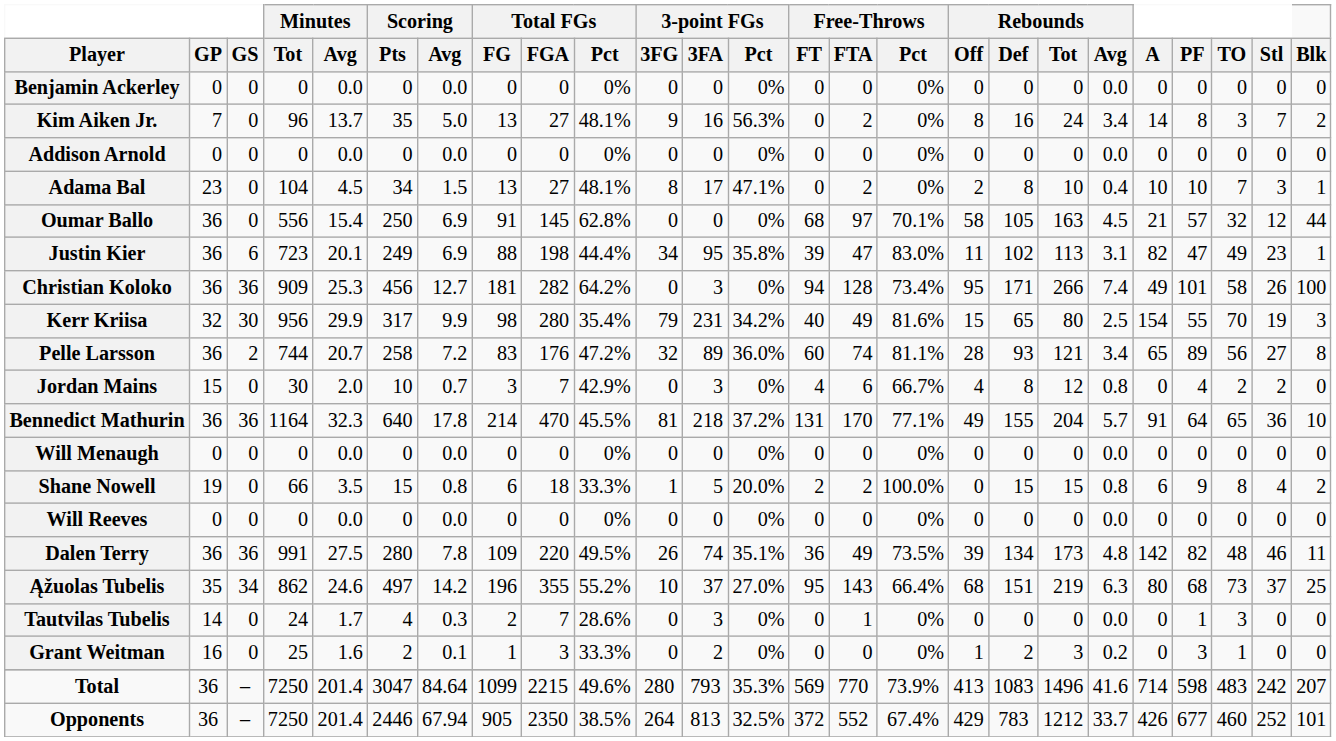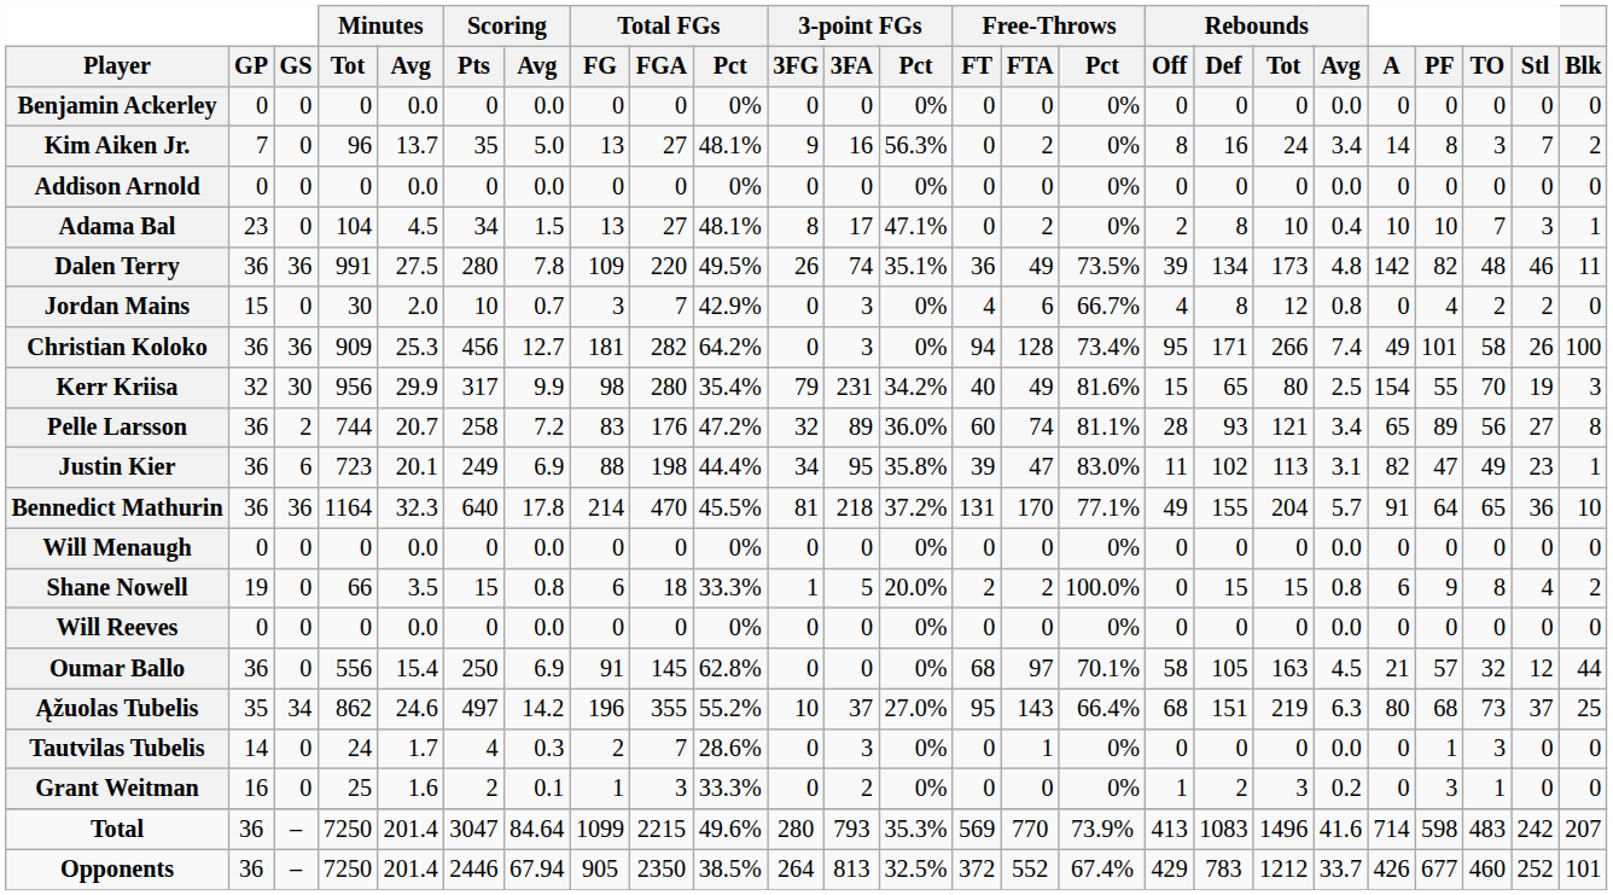rows swapped: Oumar Ballo <-> Dalen Terry
rows swapped: Justin Kier <-> Jordan Mains
